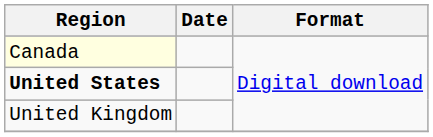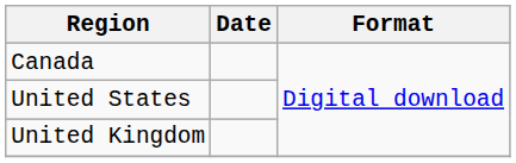Canada | Region: lightyellow background -> no background
United States | Region: bold -> normal
